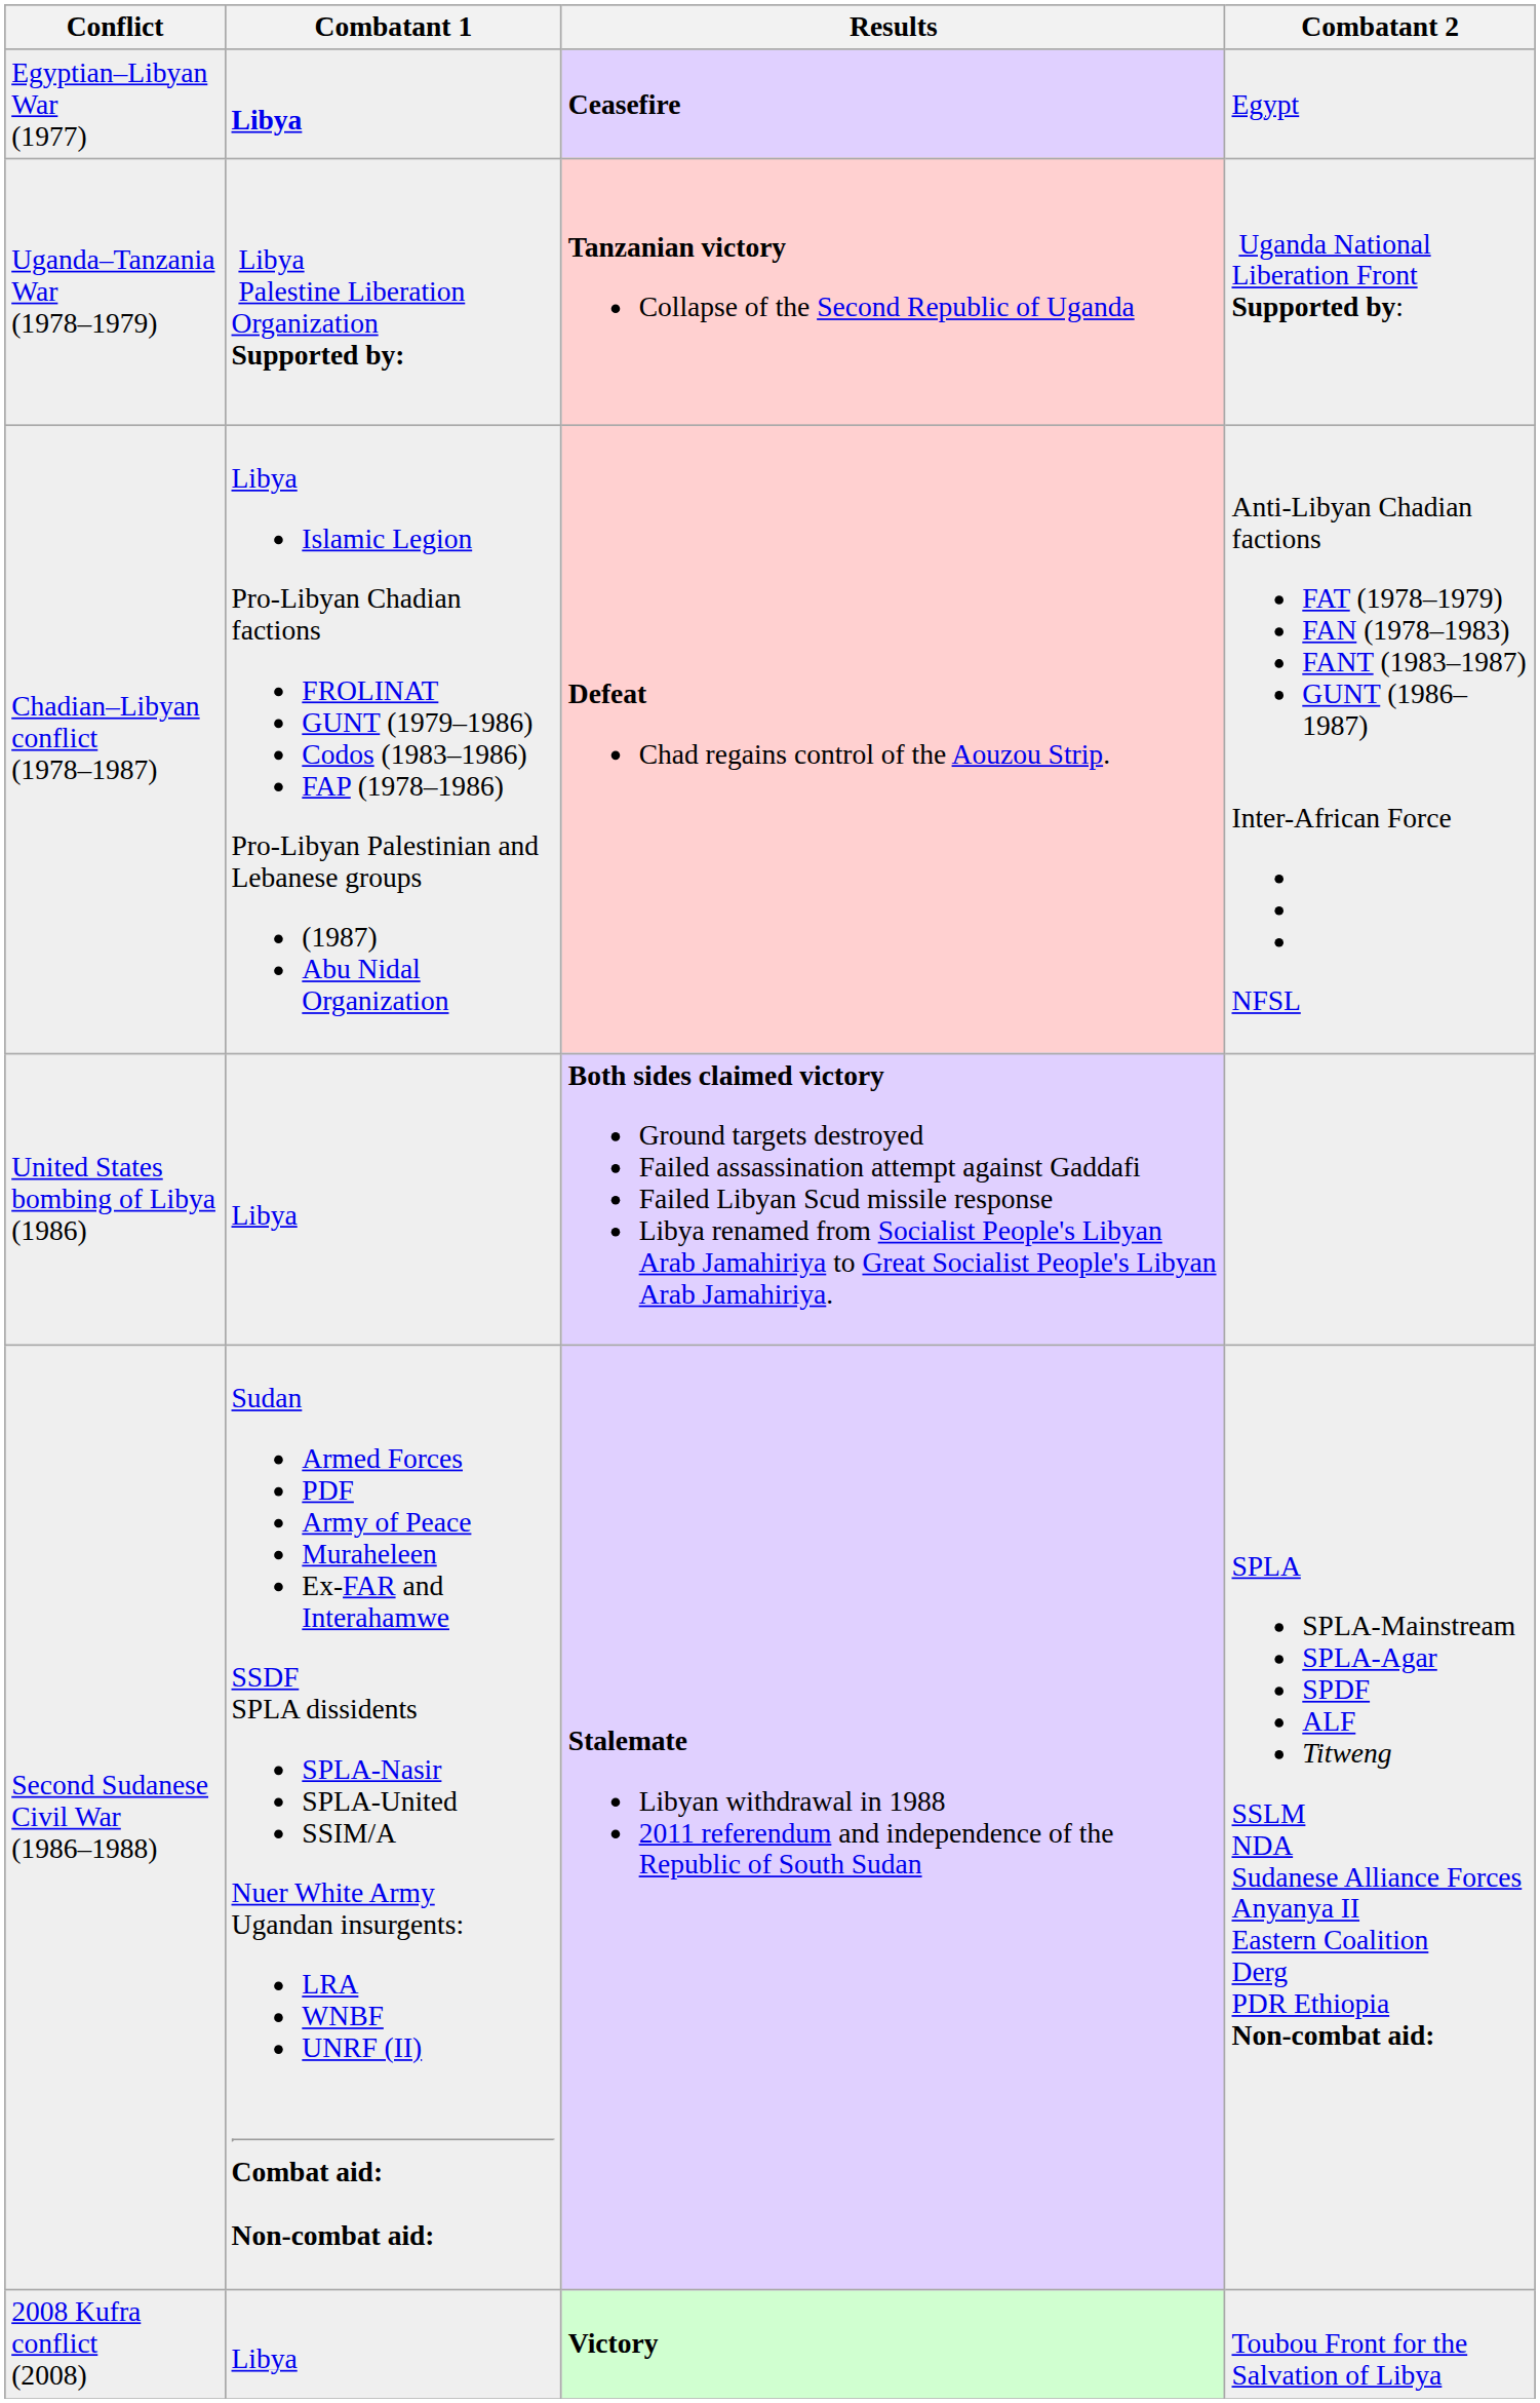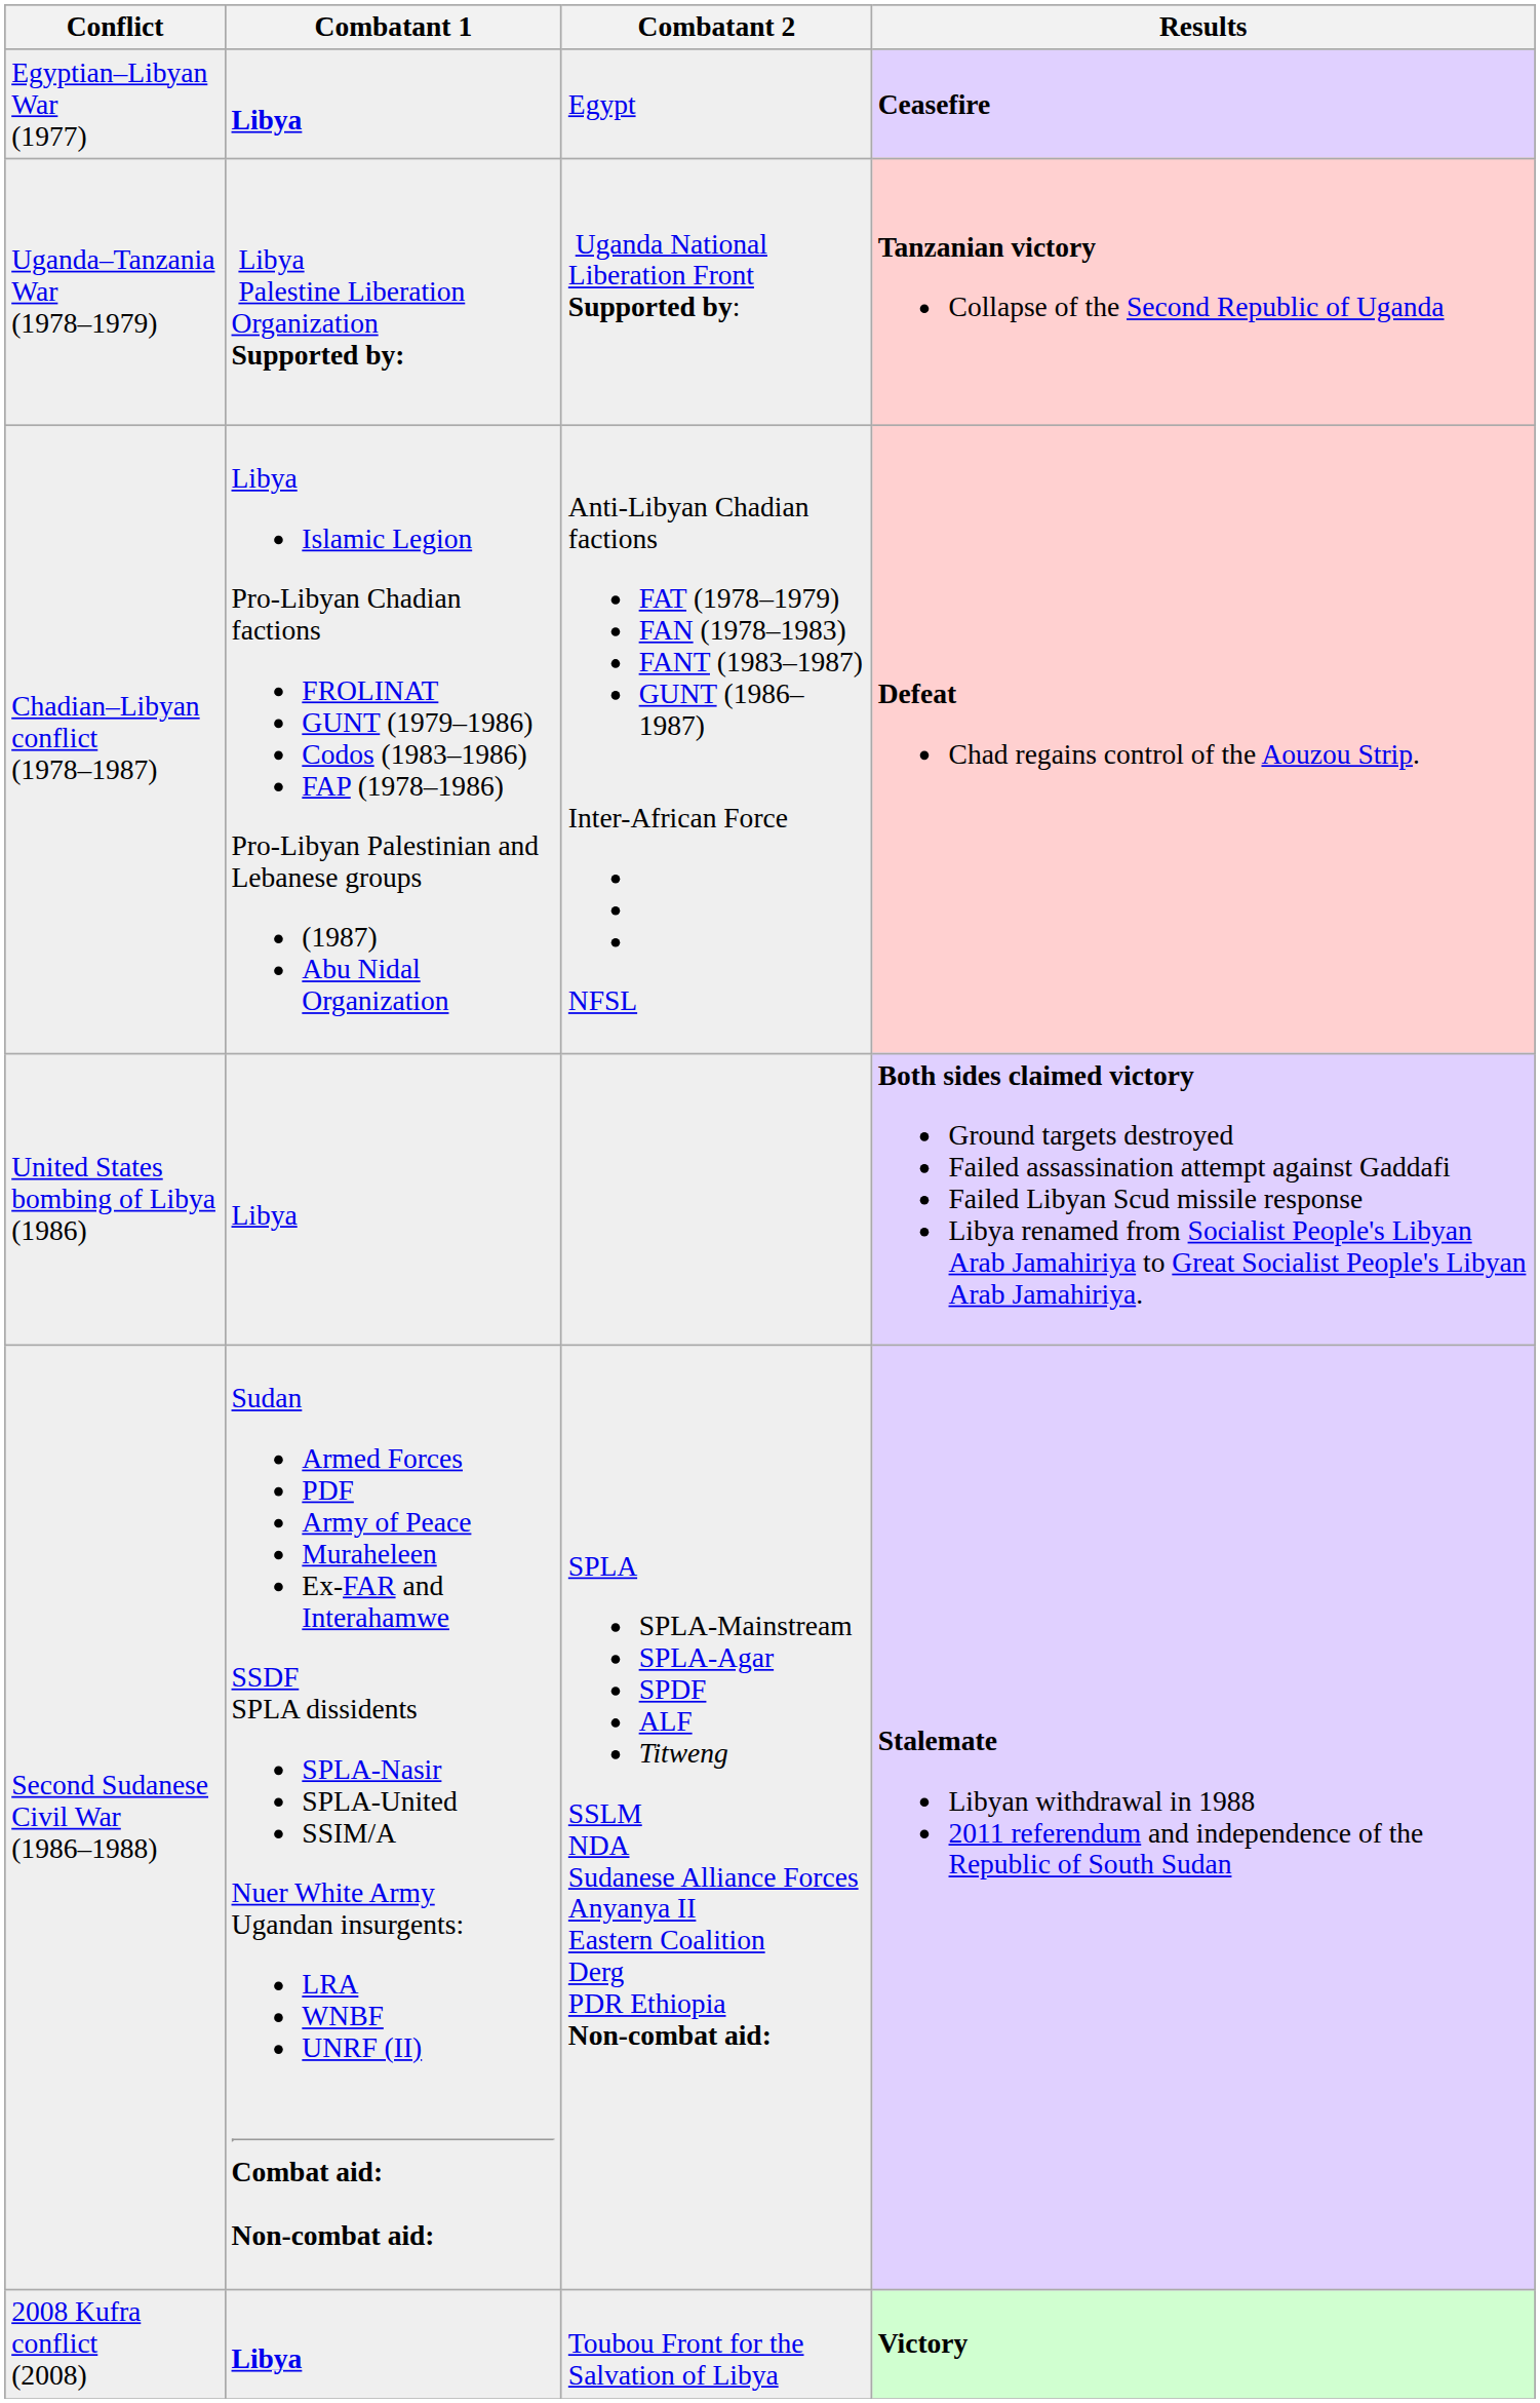columns swapped: Combatant 2 <-> Results
2008 Kufra conflict (2008) | Combatant 1: normal -> bold
